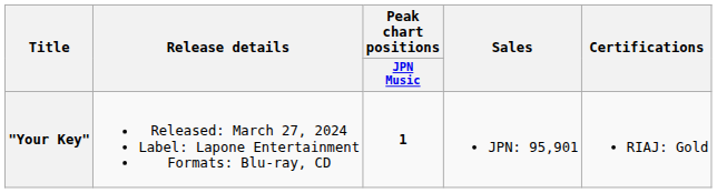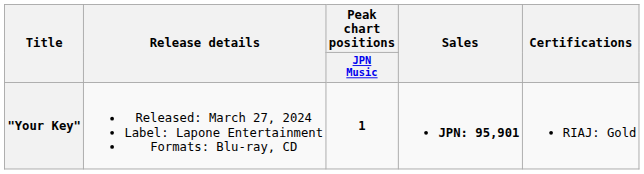"Your Key" | Sales: normal -> bold
